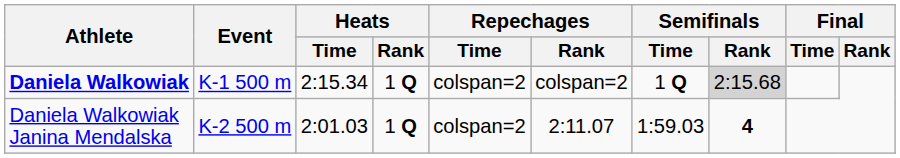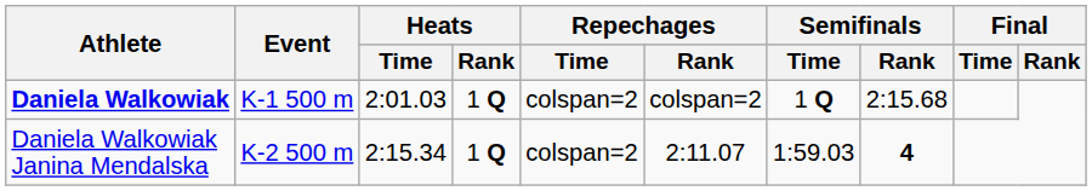Daniela Walkowiak | Heats / Time: 2:15.34 -> 2:01.03
Daniela Walkowiak | Semifinals / Rank: lightgrey background -> no background
Daniela Walkowiak Janina Mendalska | Heats / Time: 2:01.03 -> 2:15.34
